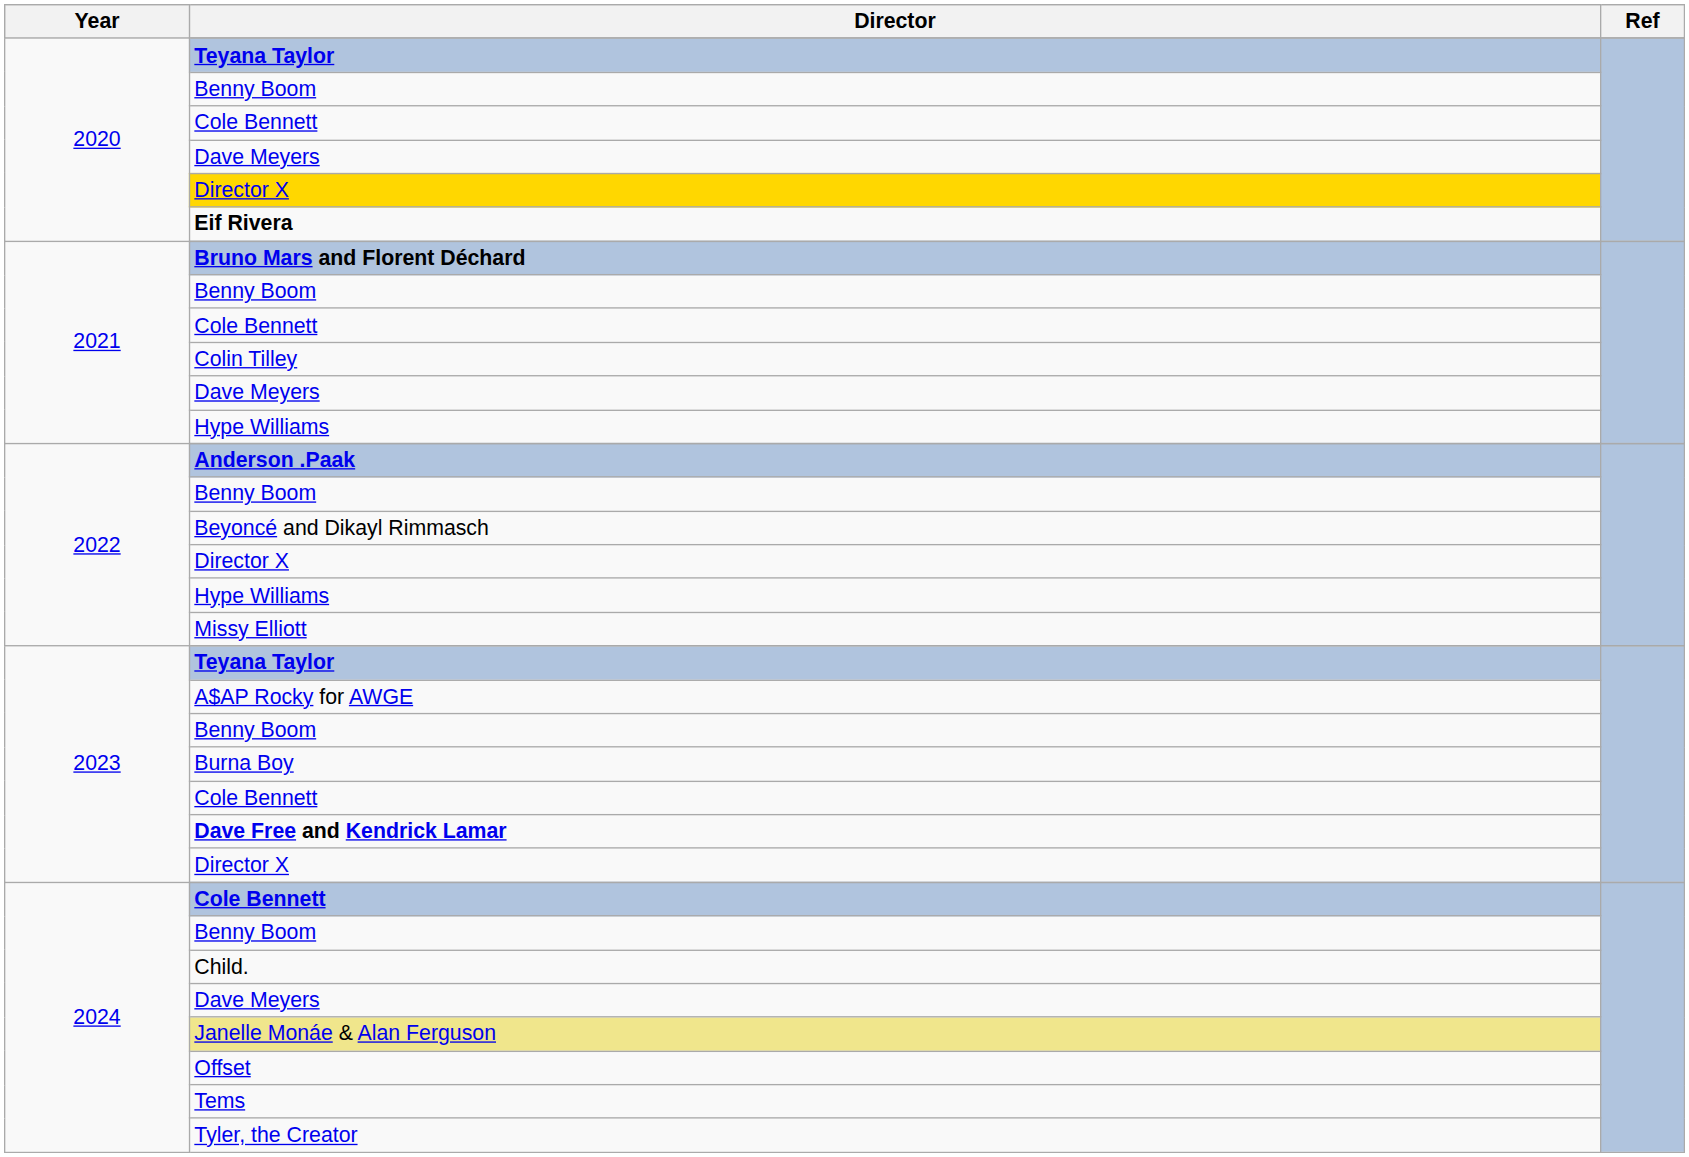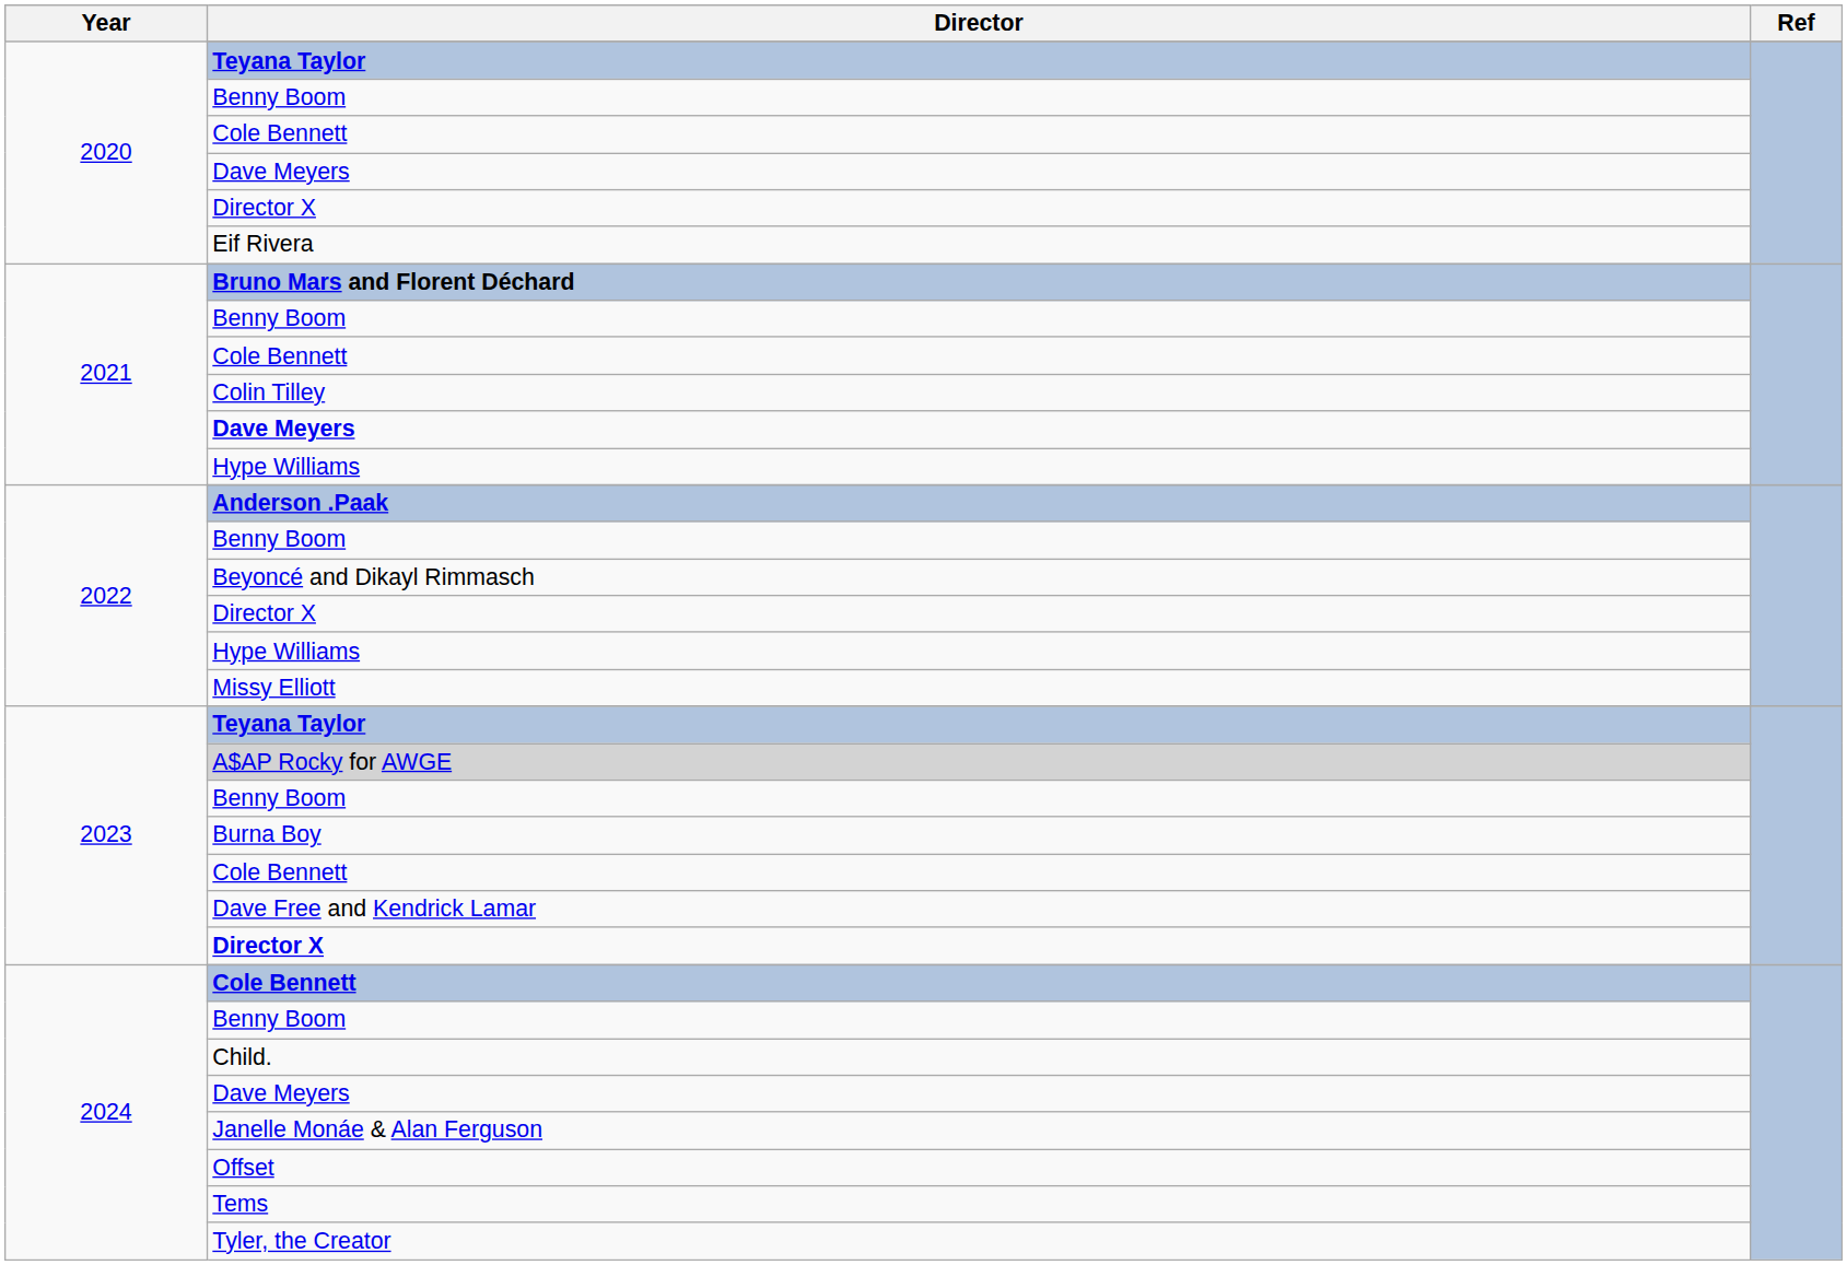2020 / Director X | Director: gold background -> no background
Eif Rivera | Director: bold -> normal
2021 / Dave Meyers | Director: normal -> bold
A$AP Rocky for AWGE | Director: no background -> lightgrey background
Dave Free and Kendrick Lamar | Director: bold -> normal
2023 / Director X | Director: normal -> bold
Janelle Monáe & Alan Ferguson | Director: khaki background -> no background
